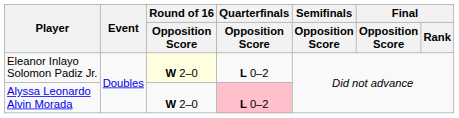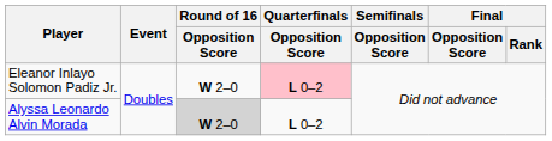Eleanor Inlayo Solomon Padiz Jr. | Round of 16 / Opposition Score: lightyellow background -> no background
Eleanor Inlayo Solomon Padiz Jr. | Quarterfinals / Opposition Score: no background -> pink background
Alyssa Leonardo Alvin Morada | Round of 16 / Opposition Score: no background -> lightgrey background
Alyssa Leonardo Alvin Morada | Quarterfinals / Opposition Score: pink background -> no background
